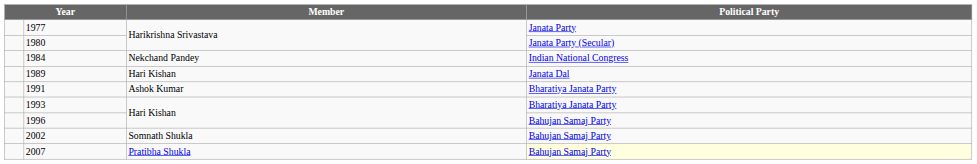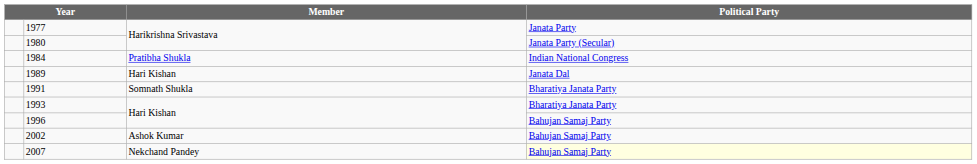1984 | Member: Nekchand Pandey -> Pratibha Shukla
1991 | Member: Ashok Kumar -> Somnath Shukla
2002 | Member: Somnath Shukla -> Ashok Kumar
2007 | Member: Pratibha Shukla -> Nekchand Pandey
